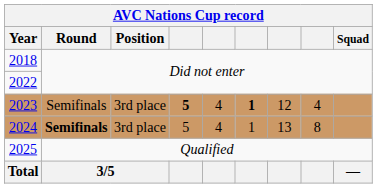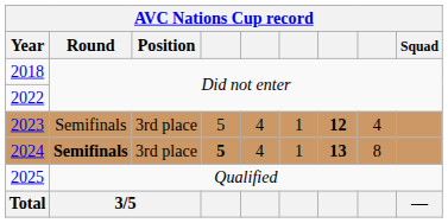2023 | column 4: bold -> normal
2023 | column 6: bold -> normal
2023 | column 7: normal -> bold
2024 | column 4: normal -> bold
2024 | column 7: normal -> bold
